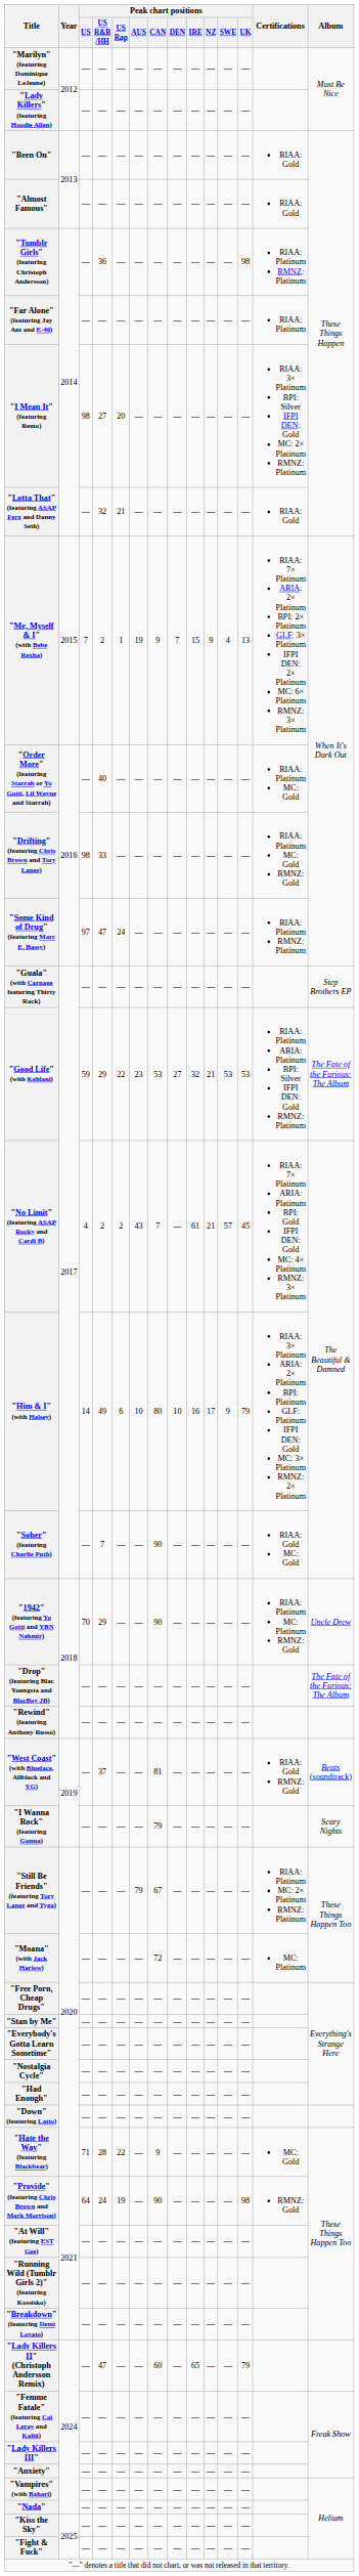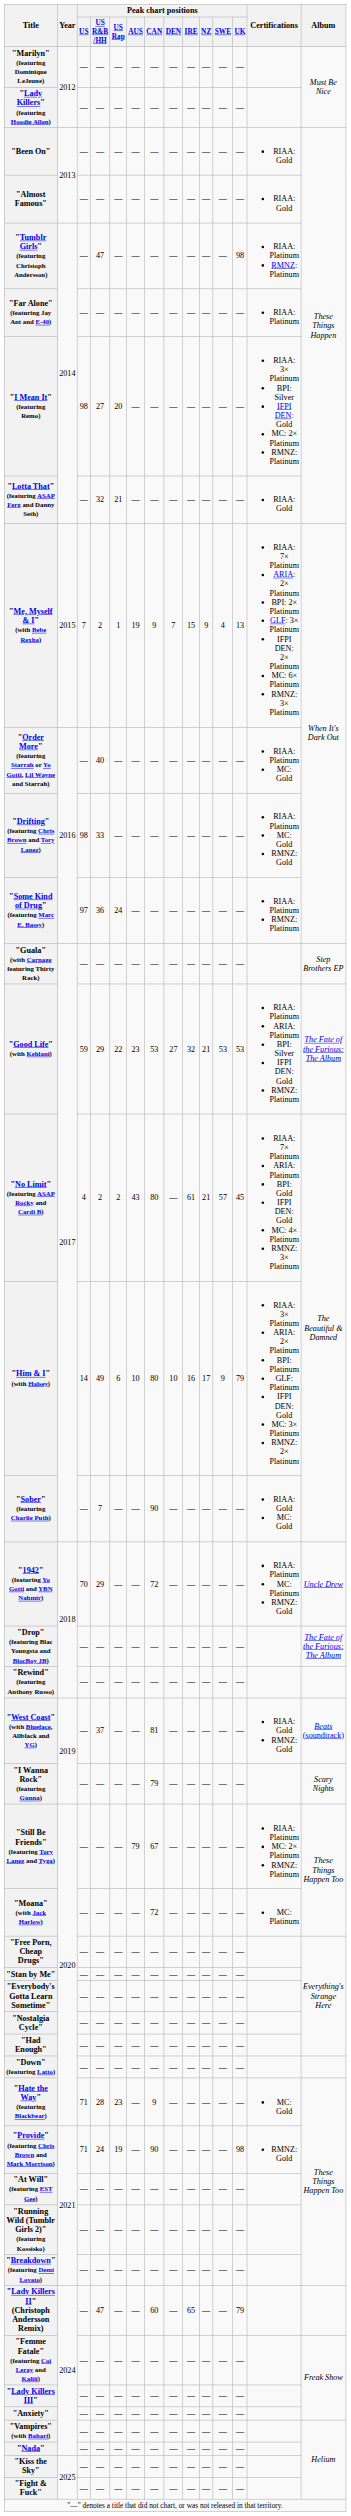"Tumblr Girls" (featuring Christoph Andersson) | Peak chart positions / US R&B /HH: 36 -> 47
"Some Kind of Drug" (featuring Marc E. Bassy) | Peak chart positions / US R&B /HH: 47 -> 36
"No Limit" (featuring ASAP Rocky and Cardi B) | Peak chart positions / CAN: 7 -> 80
"1942" (featuring Yo Gotti and YBN Nahmir) | Peak chart positions / CAN: 90 -> 72
"Hate the Way" (featuring Blackbear) | Peak chart positions / US Rap: 22 -> 23
"Provide" (featuring Chris Brown and Mark Morrison) | Peak chart positions / US: 64 -> 71
